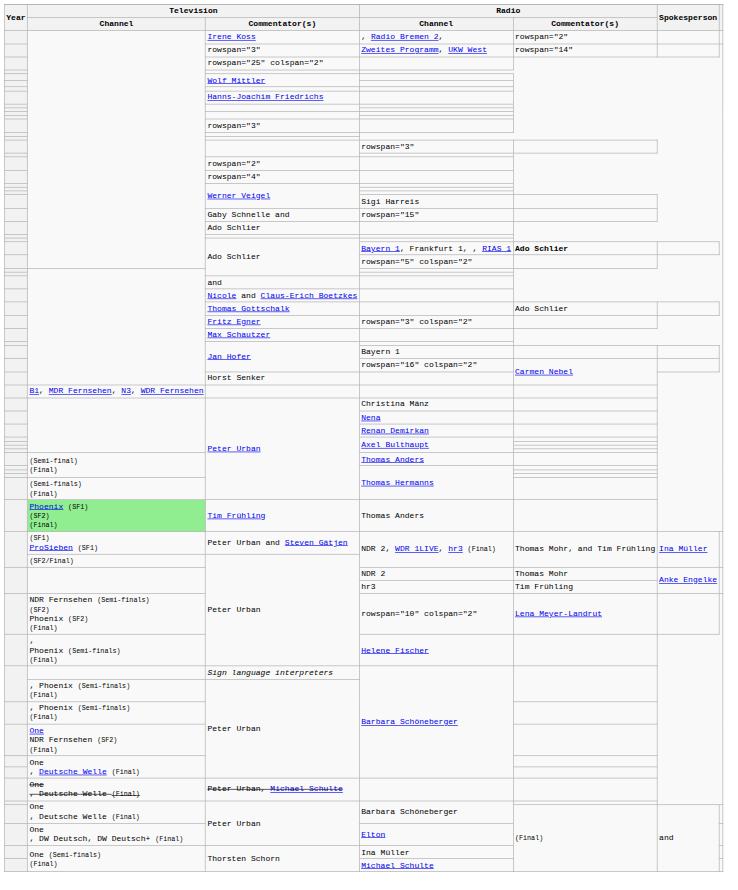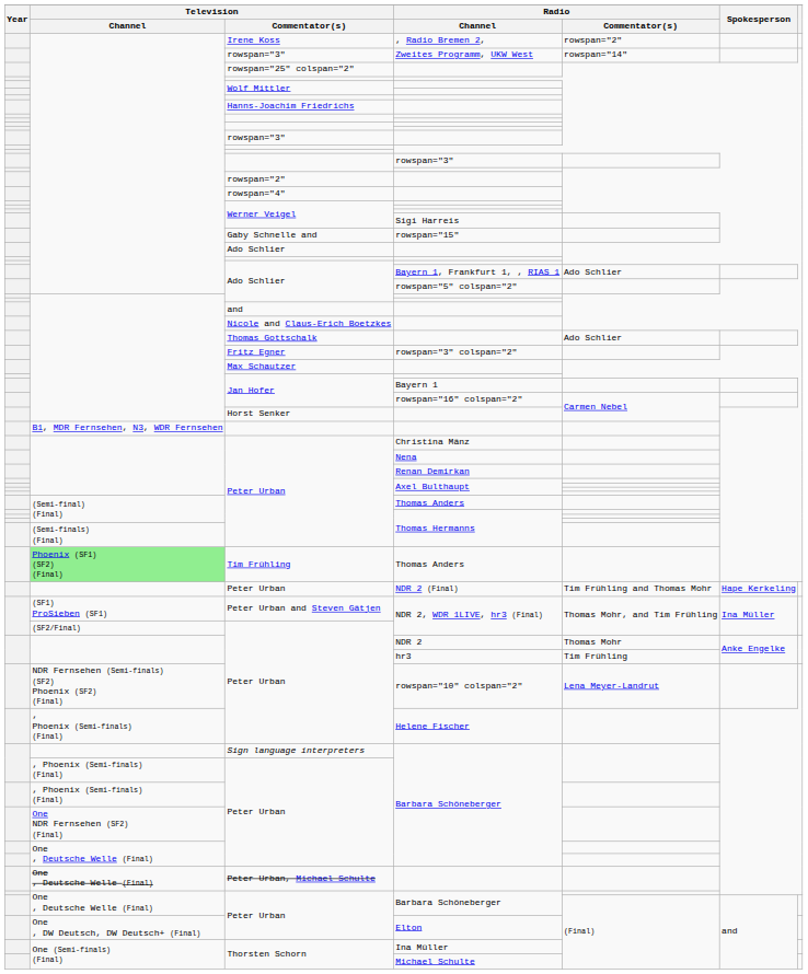Bayern 1, Frankfurt 1, , RIAS 1 | Radio / Commentator(s): bold -> normal
+ row: Peter Urban | NDR 2 (Final) | Tim Frühling and Thomas Mohr | Hape Kerkeling
